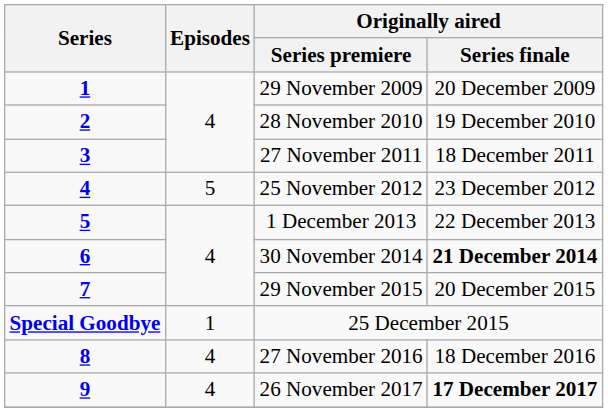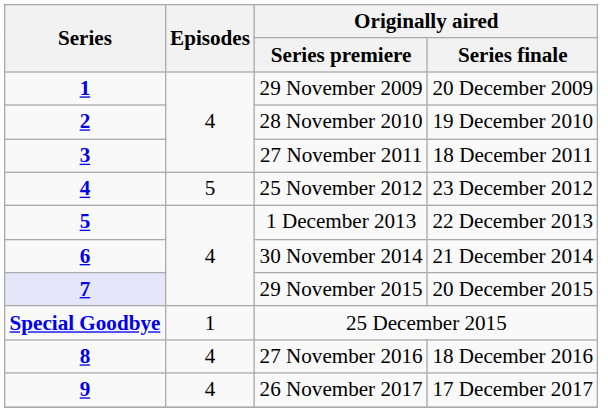30 November 2014 | Originally aired / Series finale: bold -> normal
29 November 2015 | Series: no background -> lavender background
26 November 2017 | Originally aired / Series finale: bold -> normal
